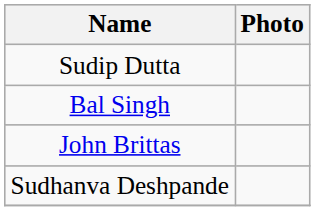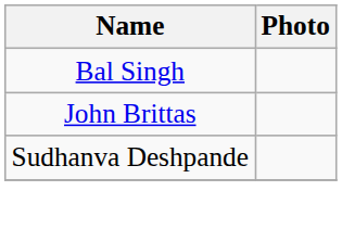- row: Sudip Dutta
